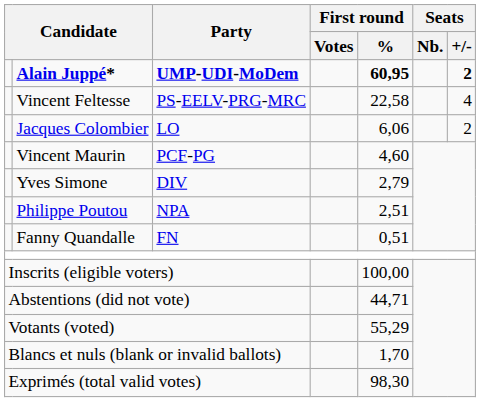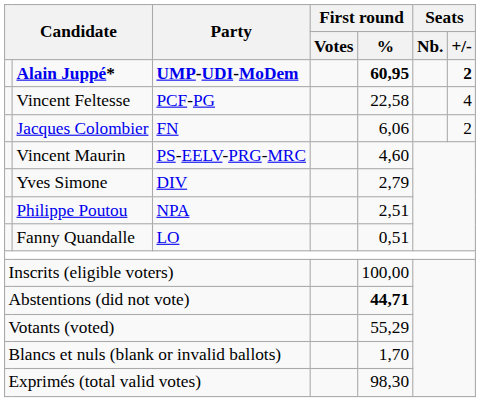Vincent Feltesse | Party: PS-EELV-PRG-MRC -> PCF-PG
Jacques Colombier | Party: LO -> FN
Vincent Maurin | Party: PCF-PG -> PS-EELV-PRG-MRC
Fanny Quandalle | Party: FN -> LO
Abstentions (did not vote) | First round / %: normal -> bold
